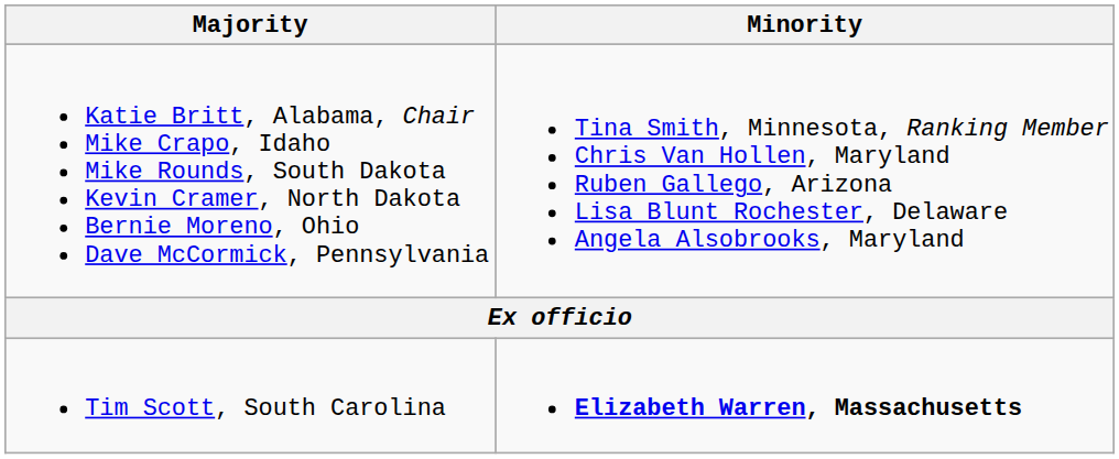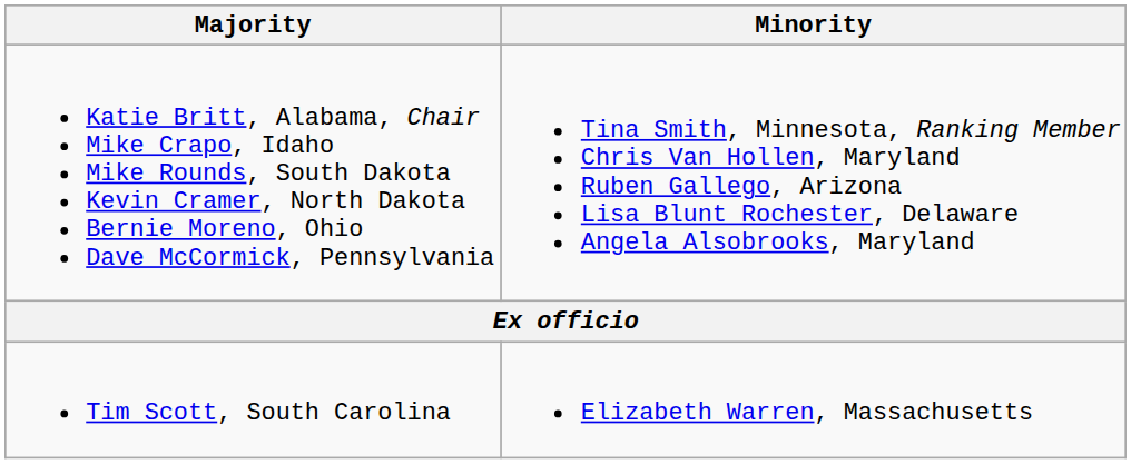Tim Scott, South Carolina | Minority: bold -> normal
